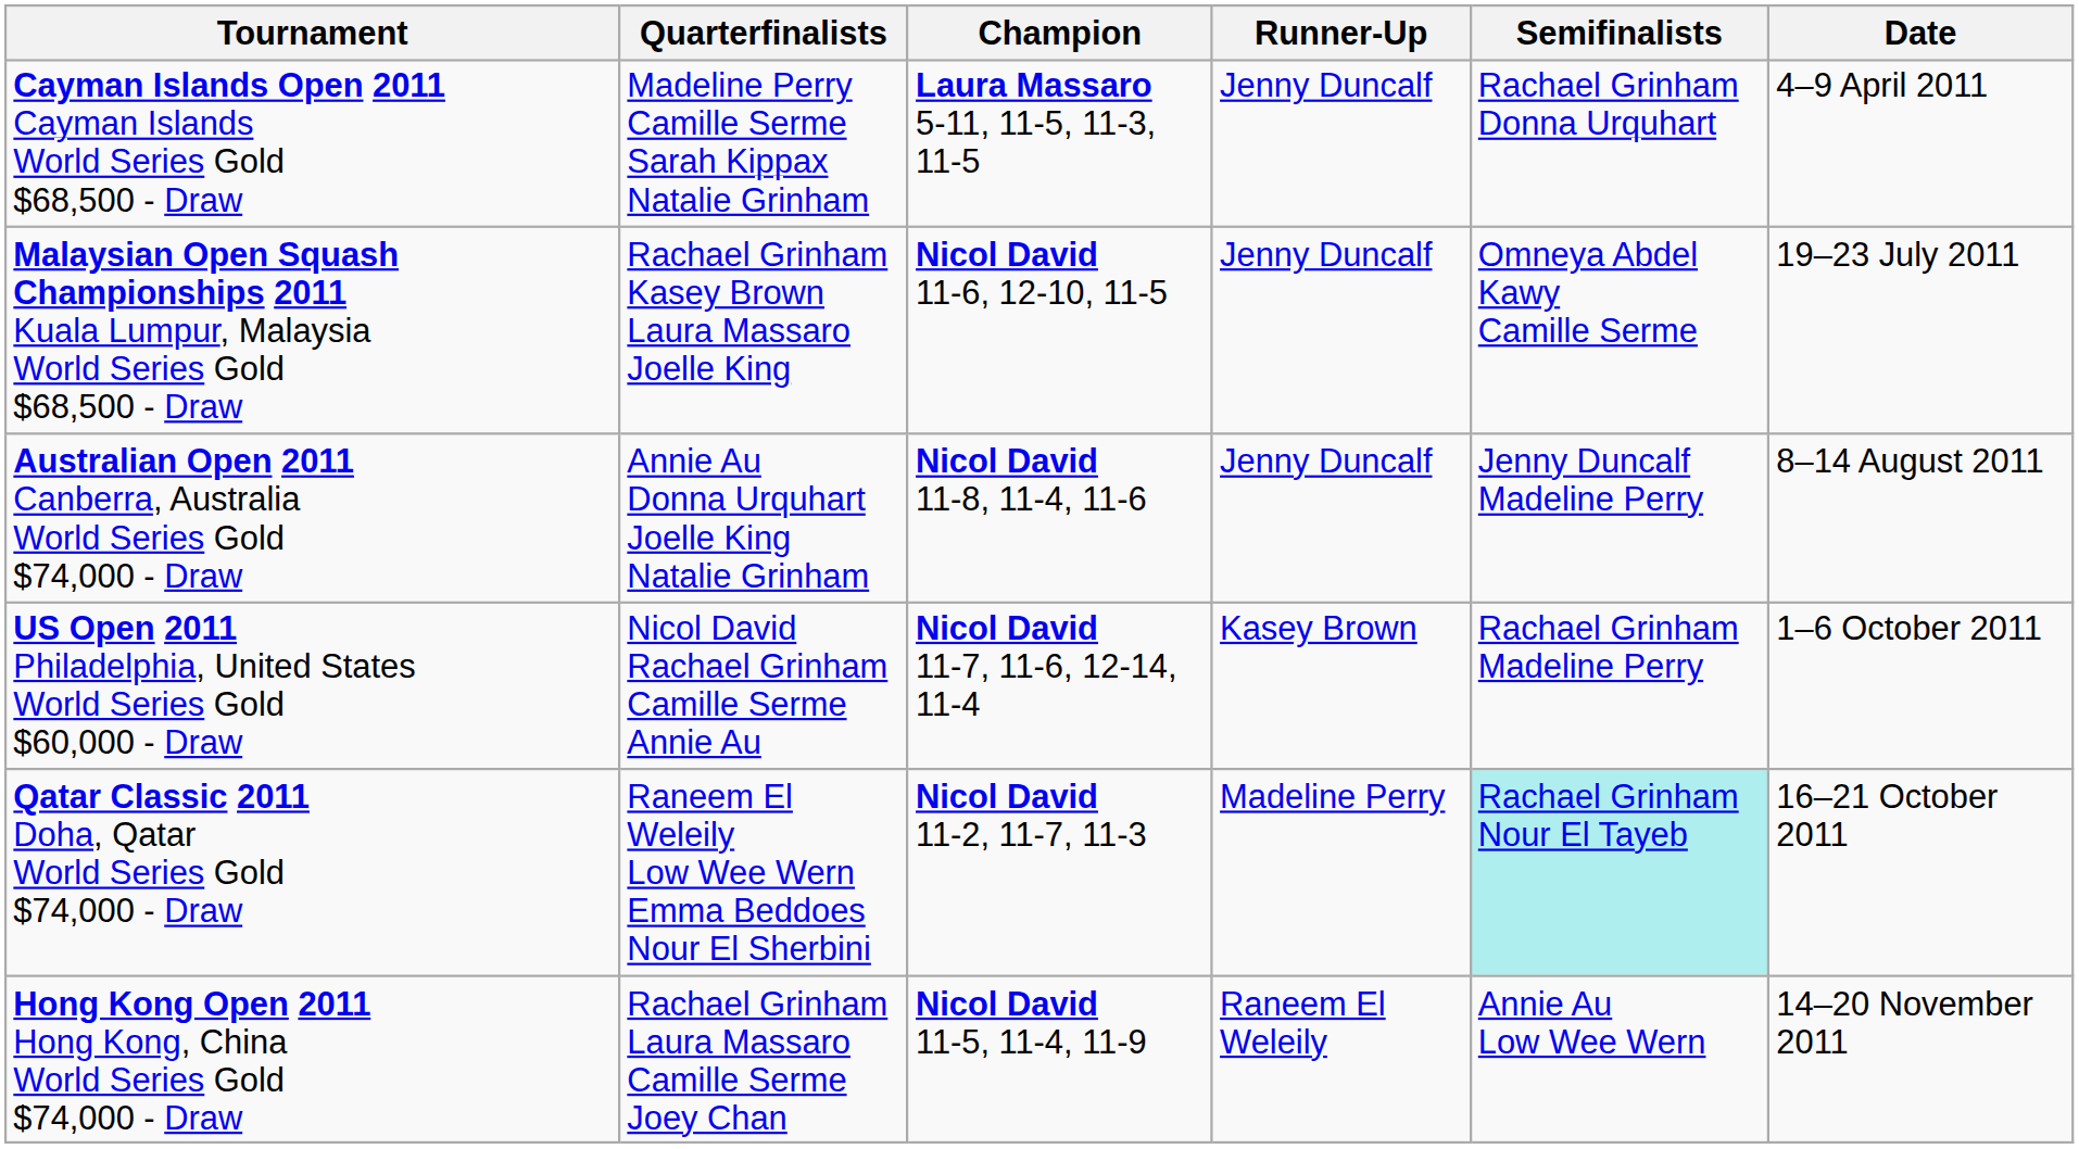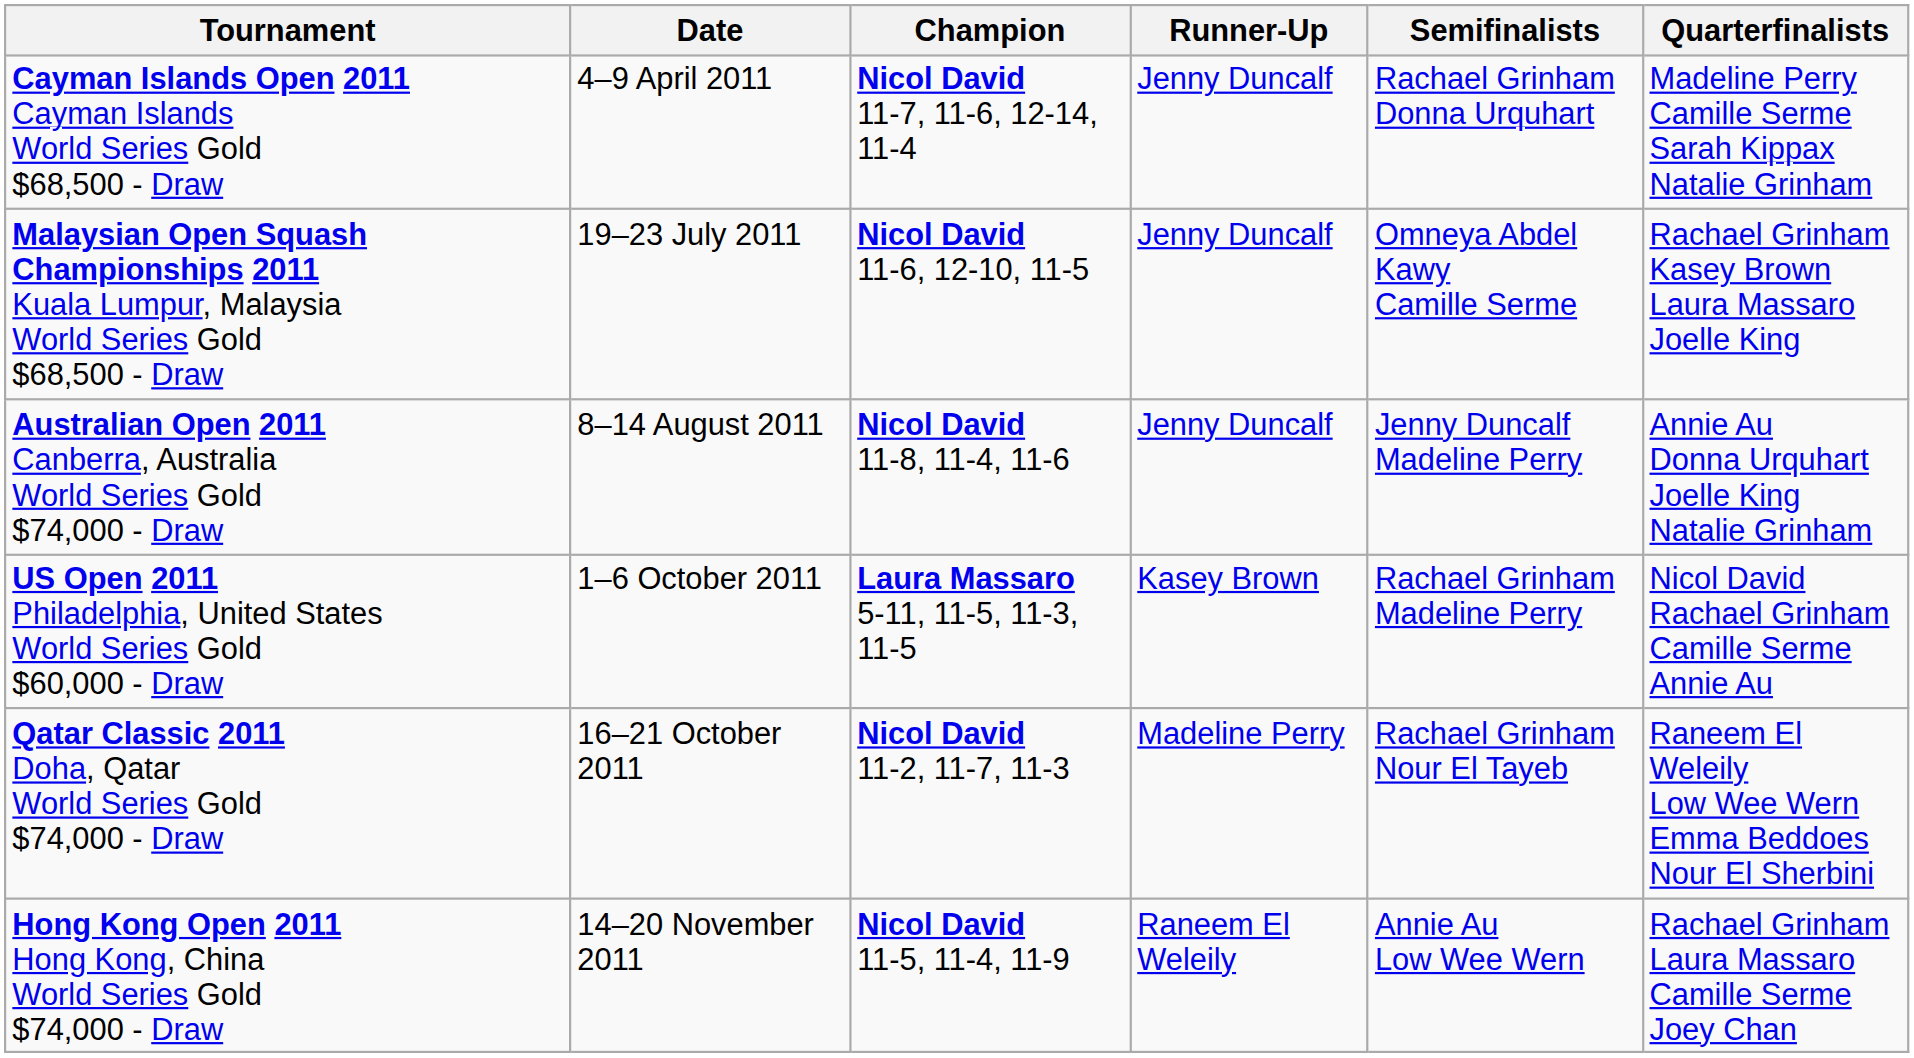columns swapped: Date <-> Quarterfinalists
row 2 | Champion: Laura Massaro 5-11, 11-5, 11-3, 11-5 -> Nicol David 11-7, 11-6, 12-14, 11-4
row 5 | Champion: Nicol David 11-7, 11-6, 12-14, 11-4 -> Laura Massaro 5-11, 11-5, 11-3, 11-5
row 6 | Semifinalists: paleturquoise background -> no background
